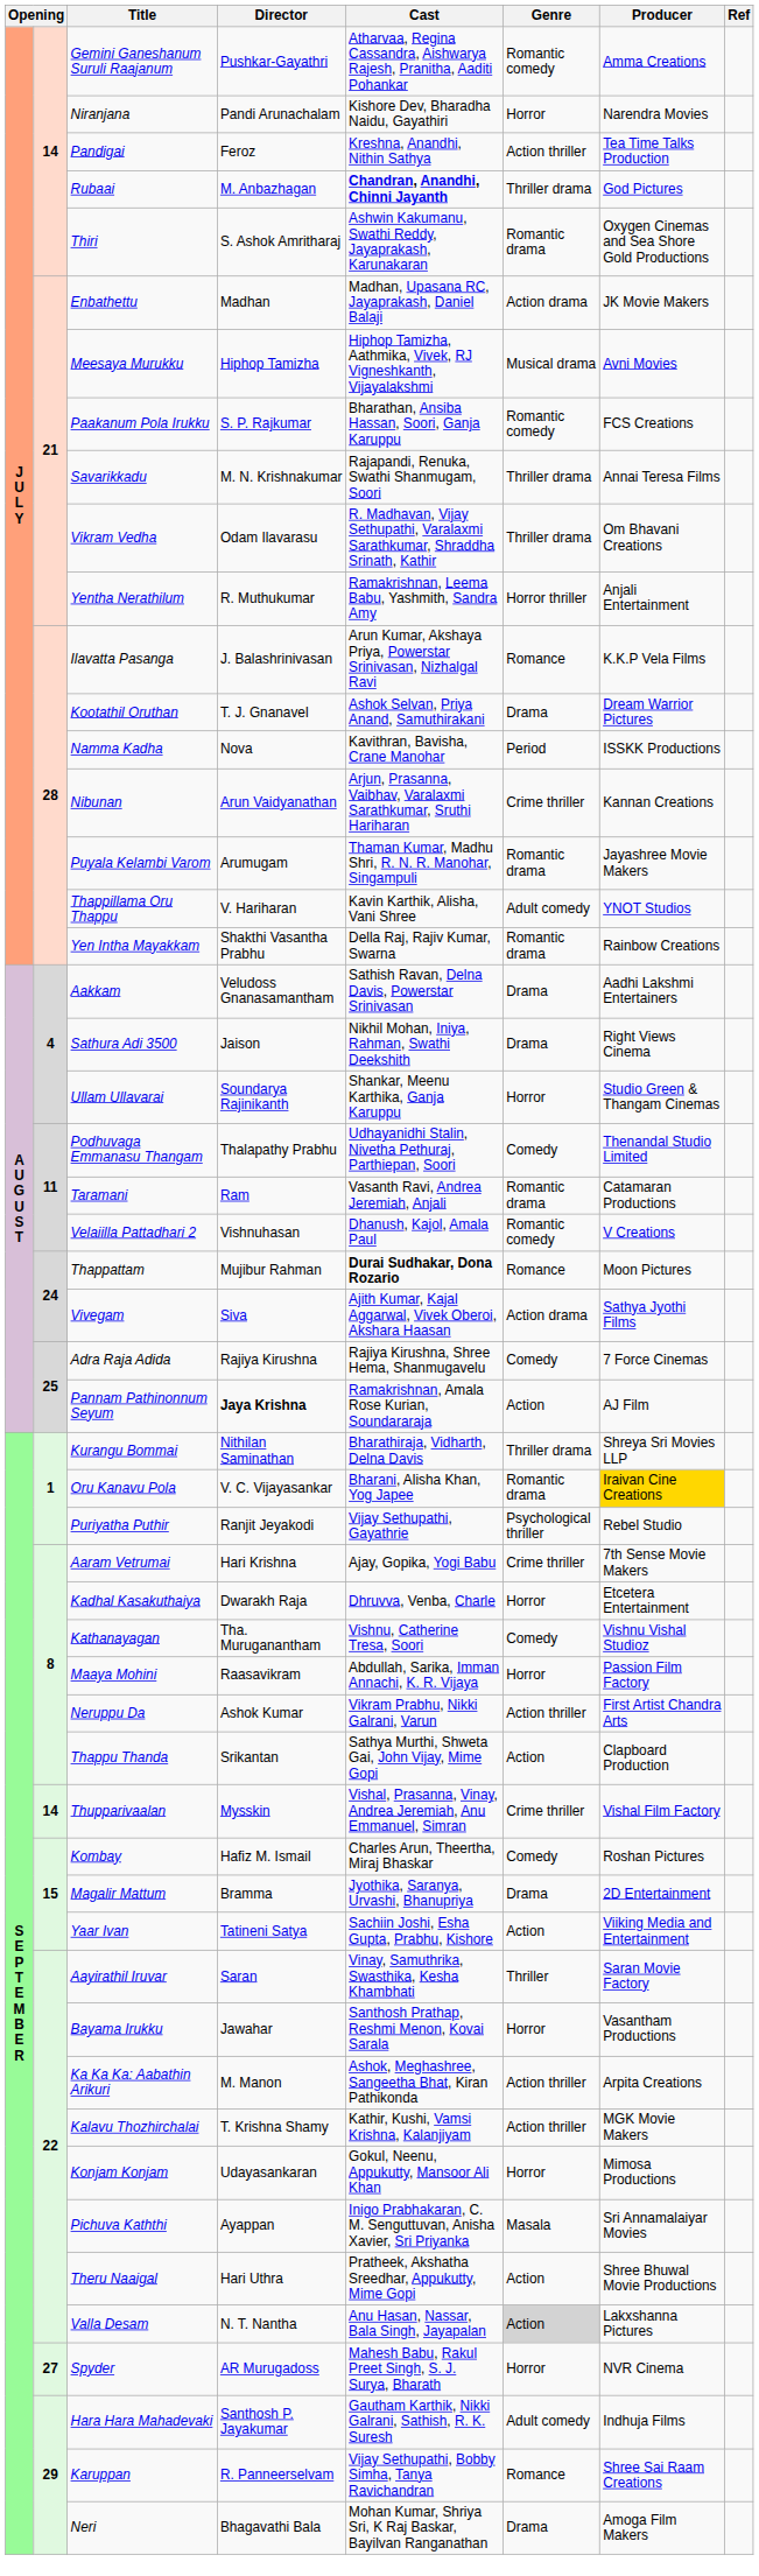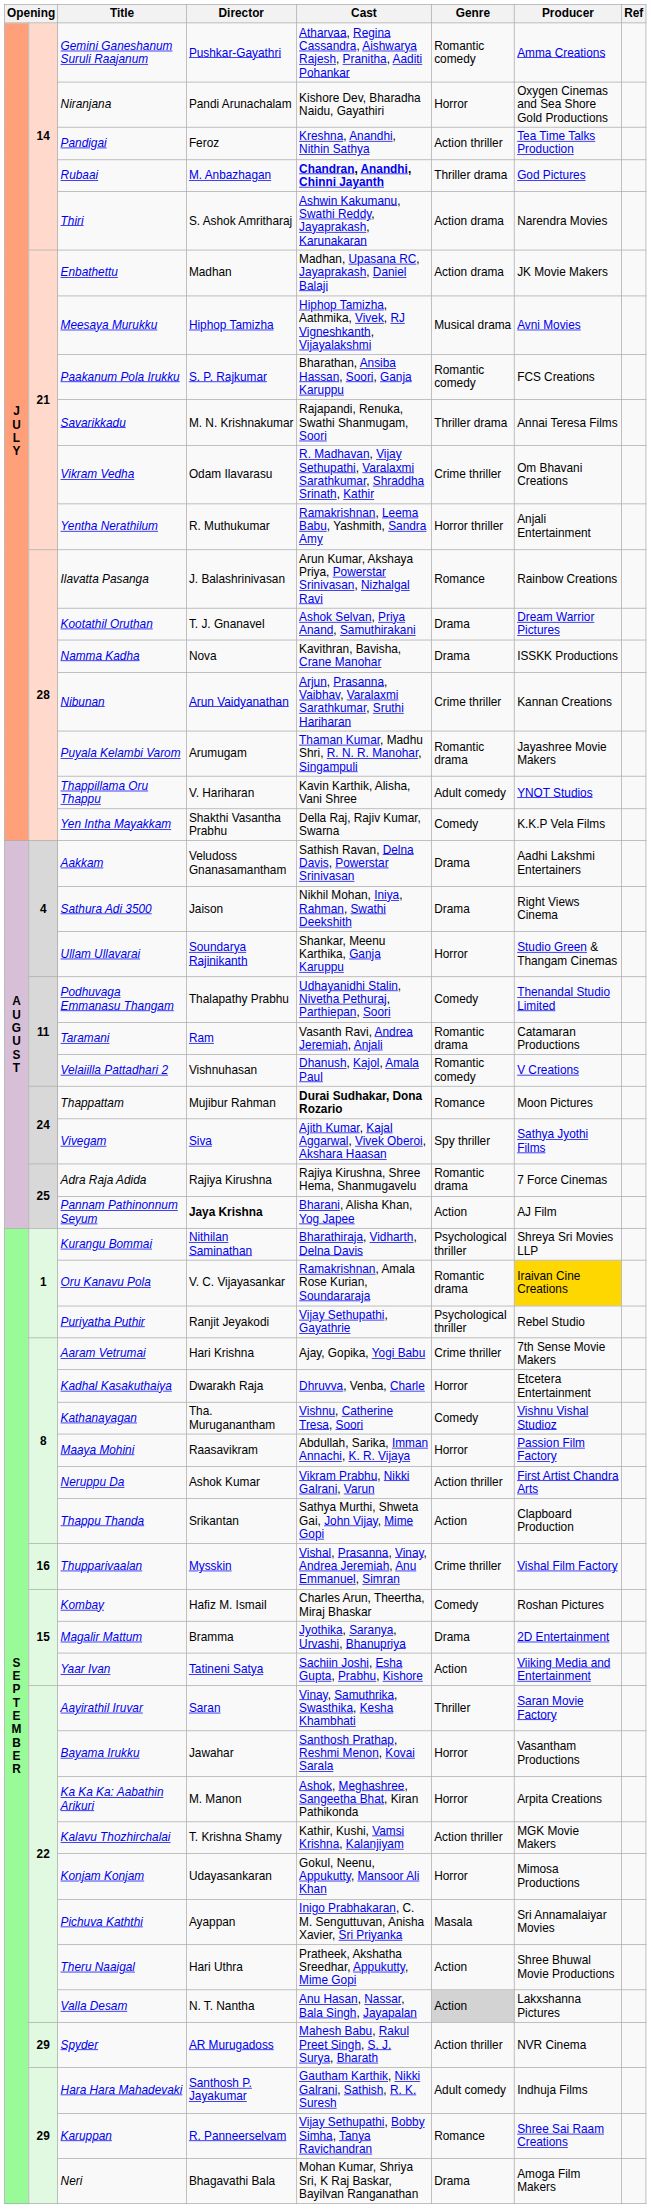Niranjana | Producer: Narendra Movies -> Oxygen Cinemas and Sea Shore Gold Productions
Thiri | Genre: Romantic drama -> Action drama
Thiri | Producer: Oxygen Cinemas and Sea Shore Gold Productions -> Narendra Movies
Vikram Vedha | Genre: Thriller drama -> Crime thriller
Ilavatta Pasanga | Producer: K.K.P Vela Films -> Rainbow Creations
Namma Kadha | Genre: Period -> Drama
Yen Intha Mayakkam | Genre: Romantic drama -> Comedy
Yen Intha Mayakkam | Producer: Rainbow Creations -> K.K.P Vela Films
Vivegam | Genre: Action drama -> Spy thriller
Adra Raja Adida | Genre: Comedy -> Romantic drama
Pannam Pathinonnum Seyum | Cast: Ramakrishnan, Amala Rose Kurian, Soundararaja -> Bharani, Alisha Khan, Yog Japee
Kurangu Bommai | Genre: Thriller drama -> Psychological thriller
Oru Kanavu Pola | Cast: Bharani, Alisha Khan, Yog Japee -> Ramakrishnan, Amala Rose Kurian, Soundararaja
Thupparivaalan | column 2: 14 -> 16
Ka Ka Ka: Aabathin Arikuri | Genre: Action thriller -> Horror
Spyder | column 2: 27 -> 29
Spyder | Genre: Horror -> Action thriller
